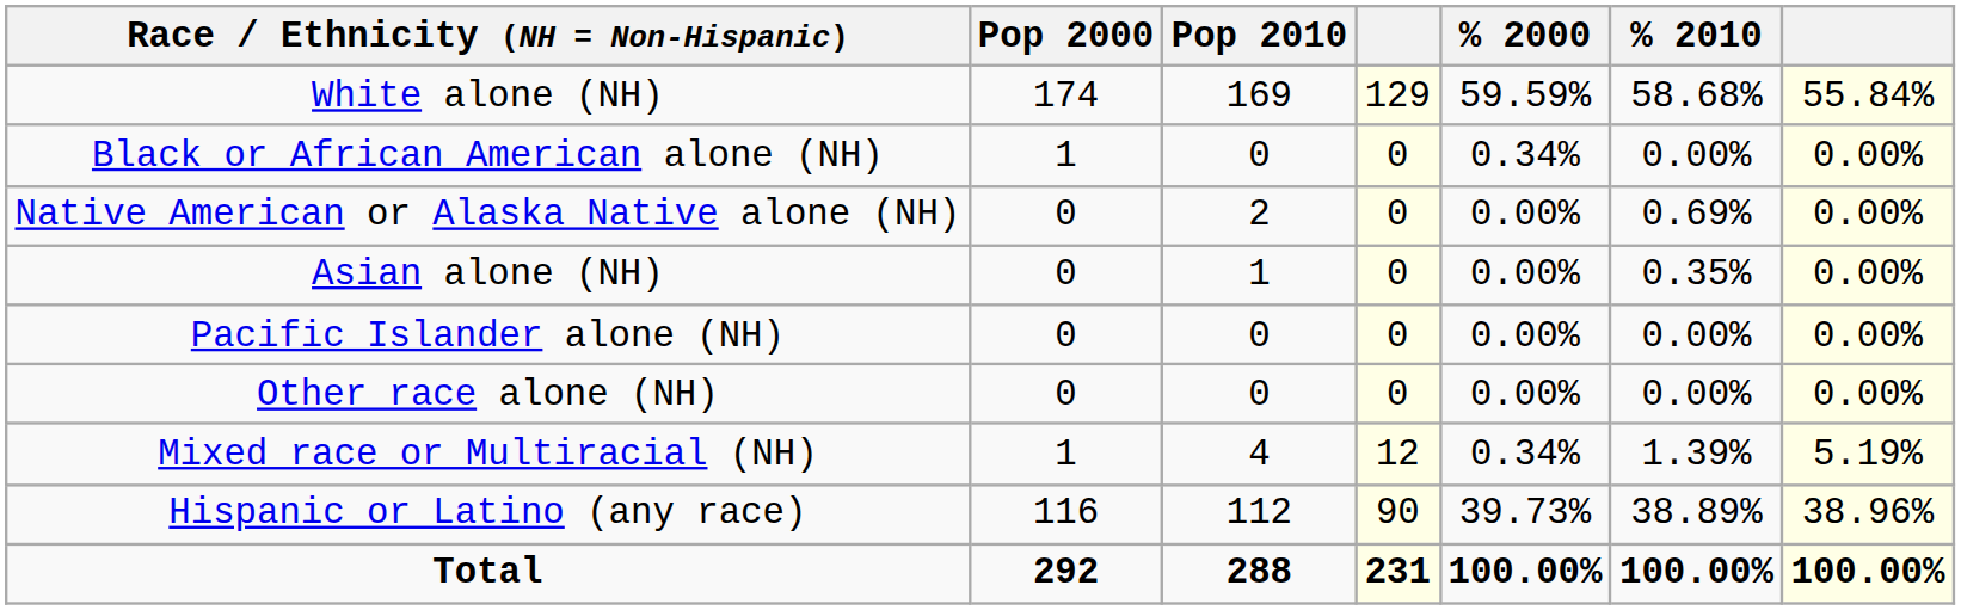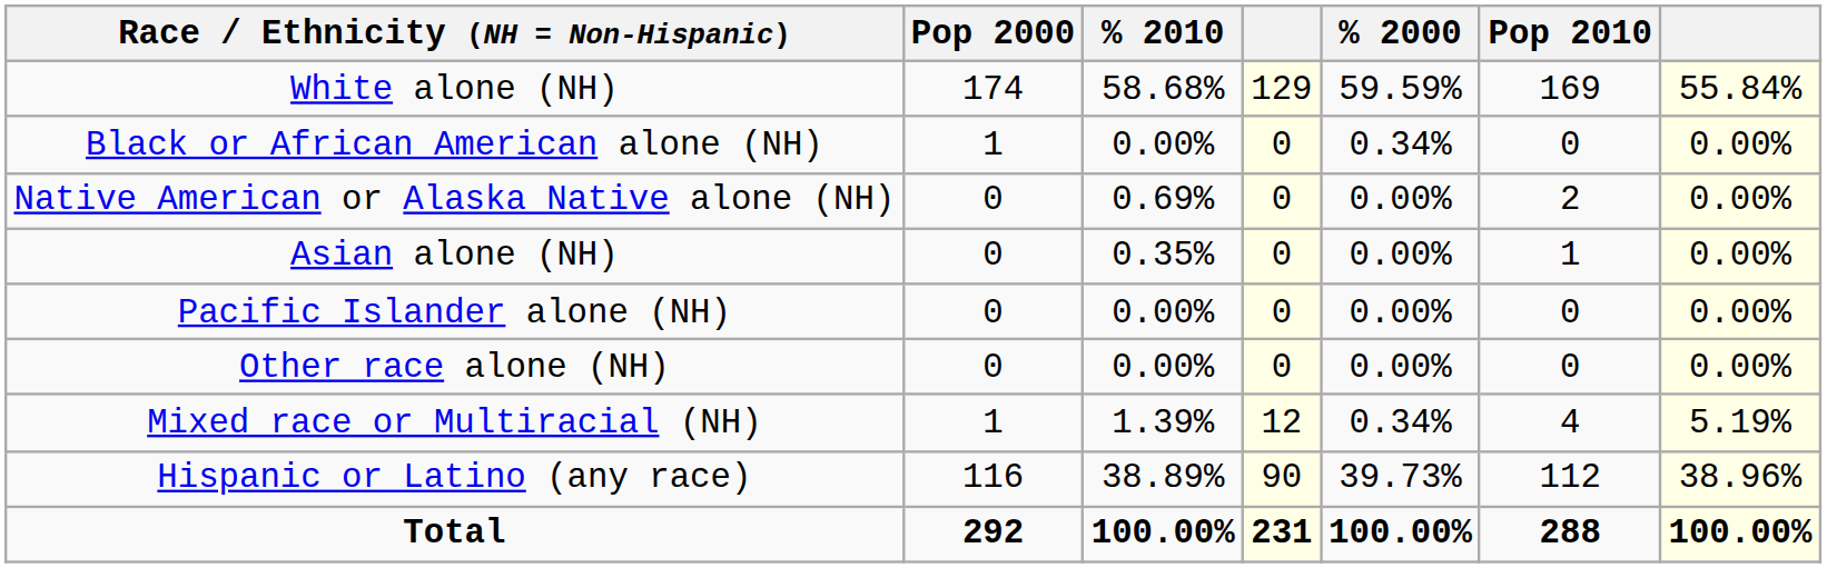columns swapped: Pop 2010 <-> % 2010
